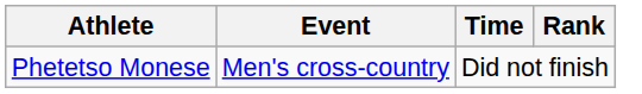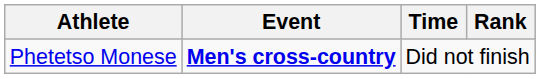Phetetso Monese | Event: normal -> bold
